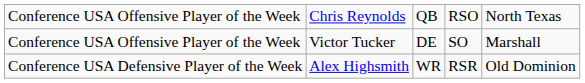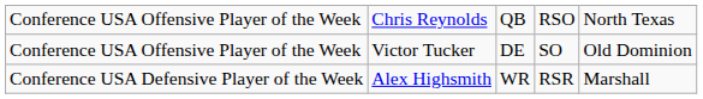Conference USA Offensive Player of the Week / Victor Tucker | column 5: Marshall -> Old Dominion
Conference USA Defensive Player of the Week | column 5: Old Dominion -> Marshall
